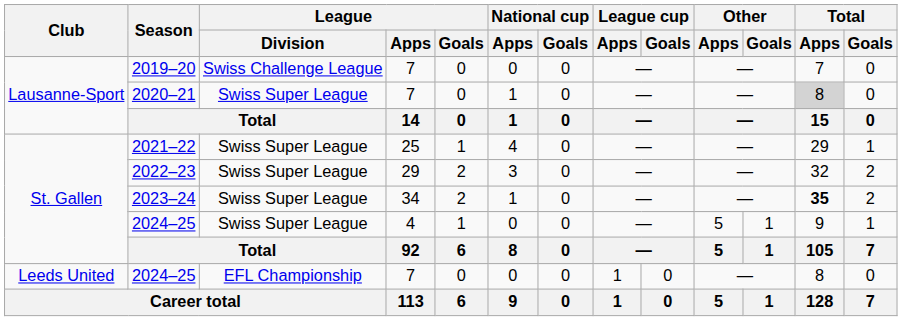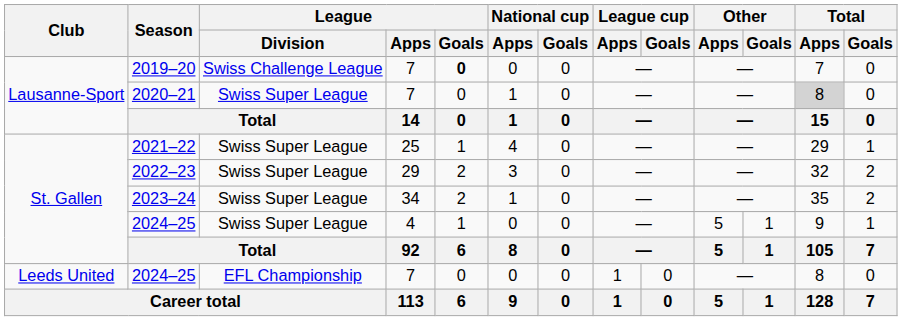2019–20 | League / Goals: normal -> bold
2023–24 | Total / Apps: bold -> normal
